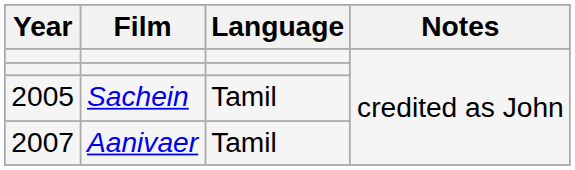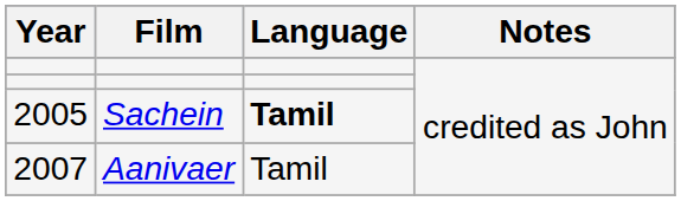2005 | Language: normal -> bold
